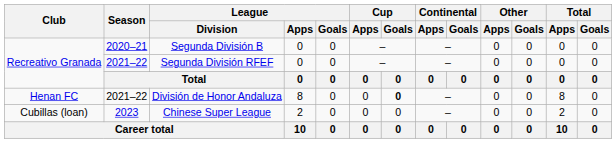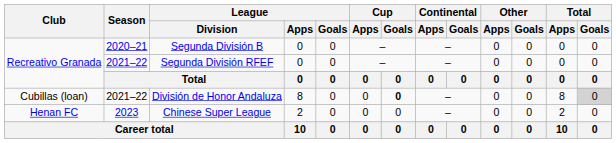División de Honor Andaluza | Club: Henan FC -> Cubillas (loan)
División de Honor Andaluza | Total / Goals: no background -> lightgrey background
Chinese Super League | Club: Cubillas (loan) -> Henan FC
